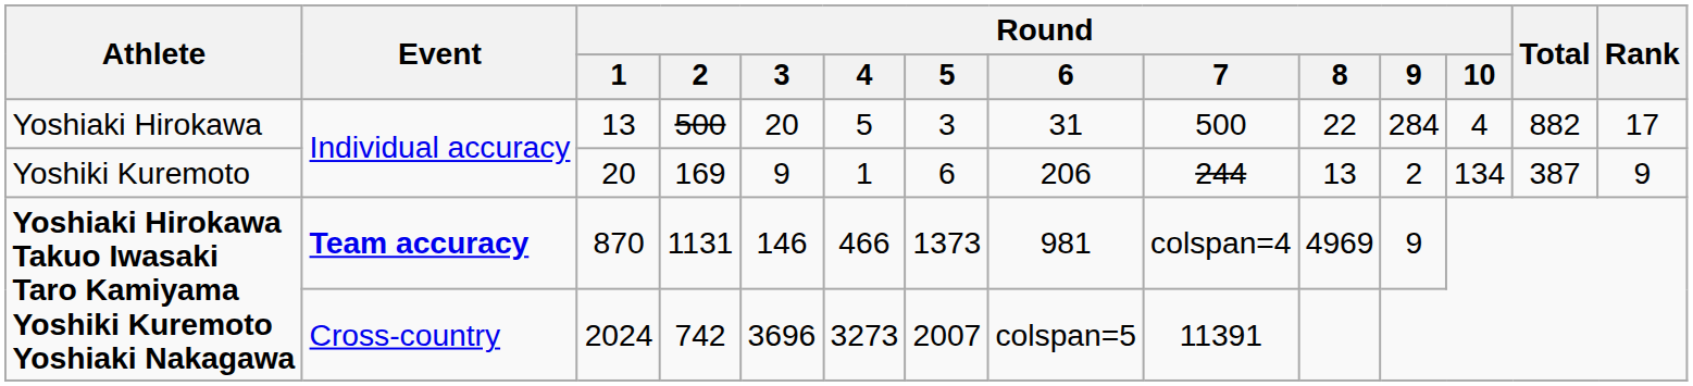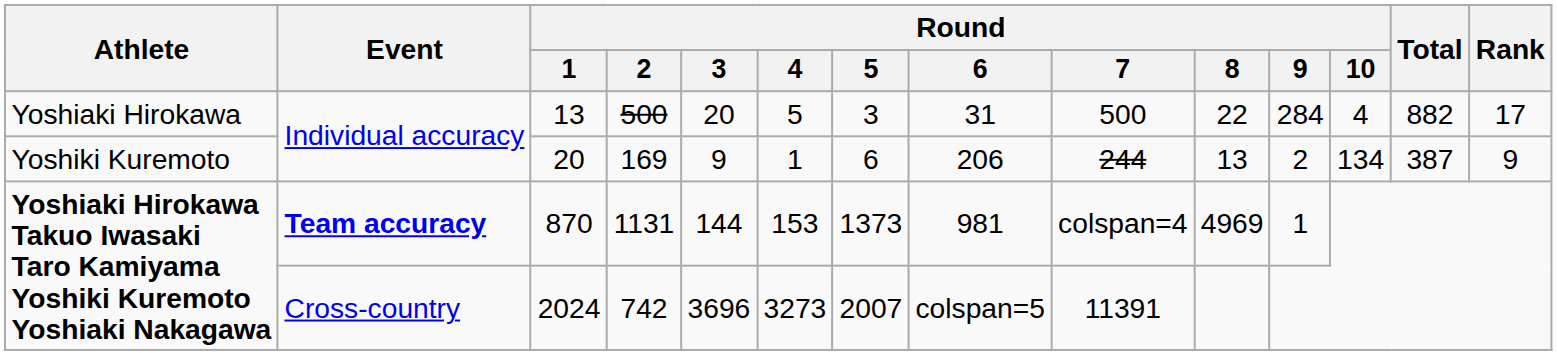870 | Round / 3: 146 -> 144
870 | Round / 4: 466 -> 153
870 | Round / 9: 9 -> 1
